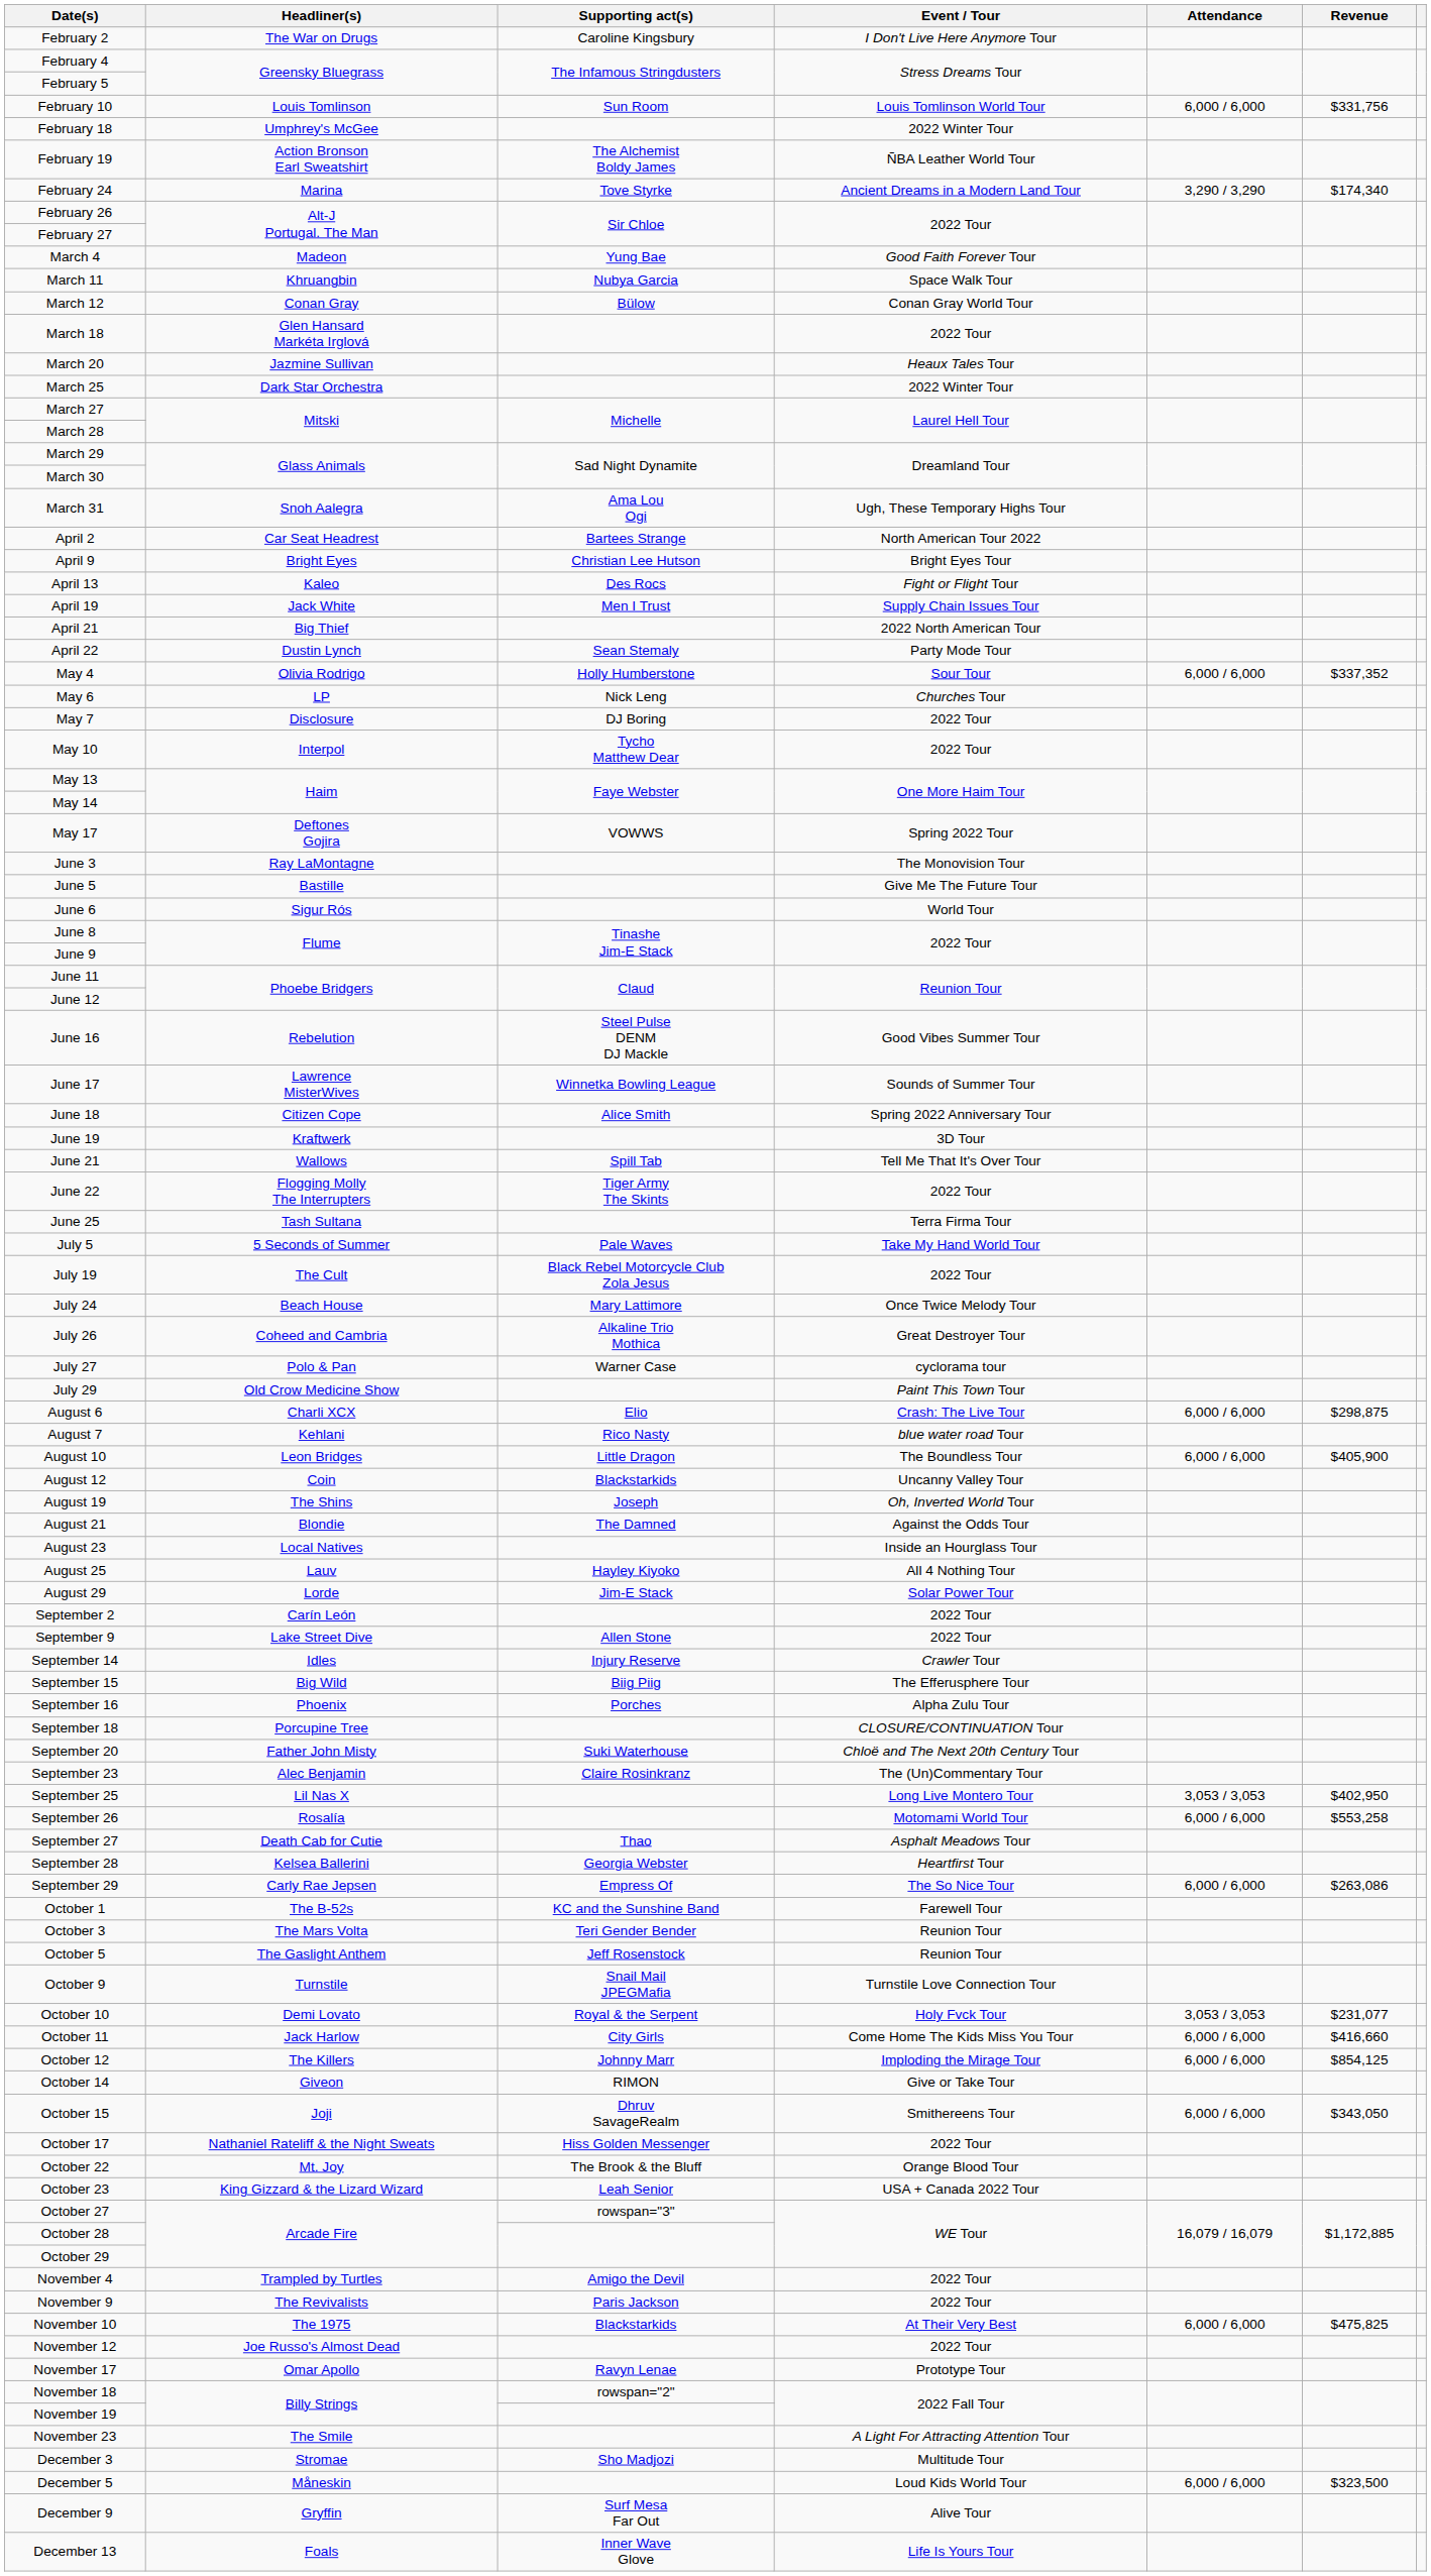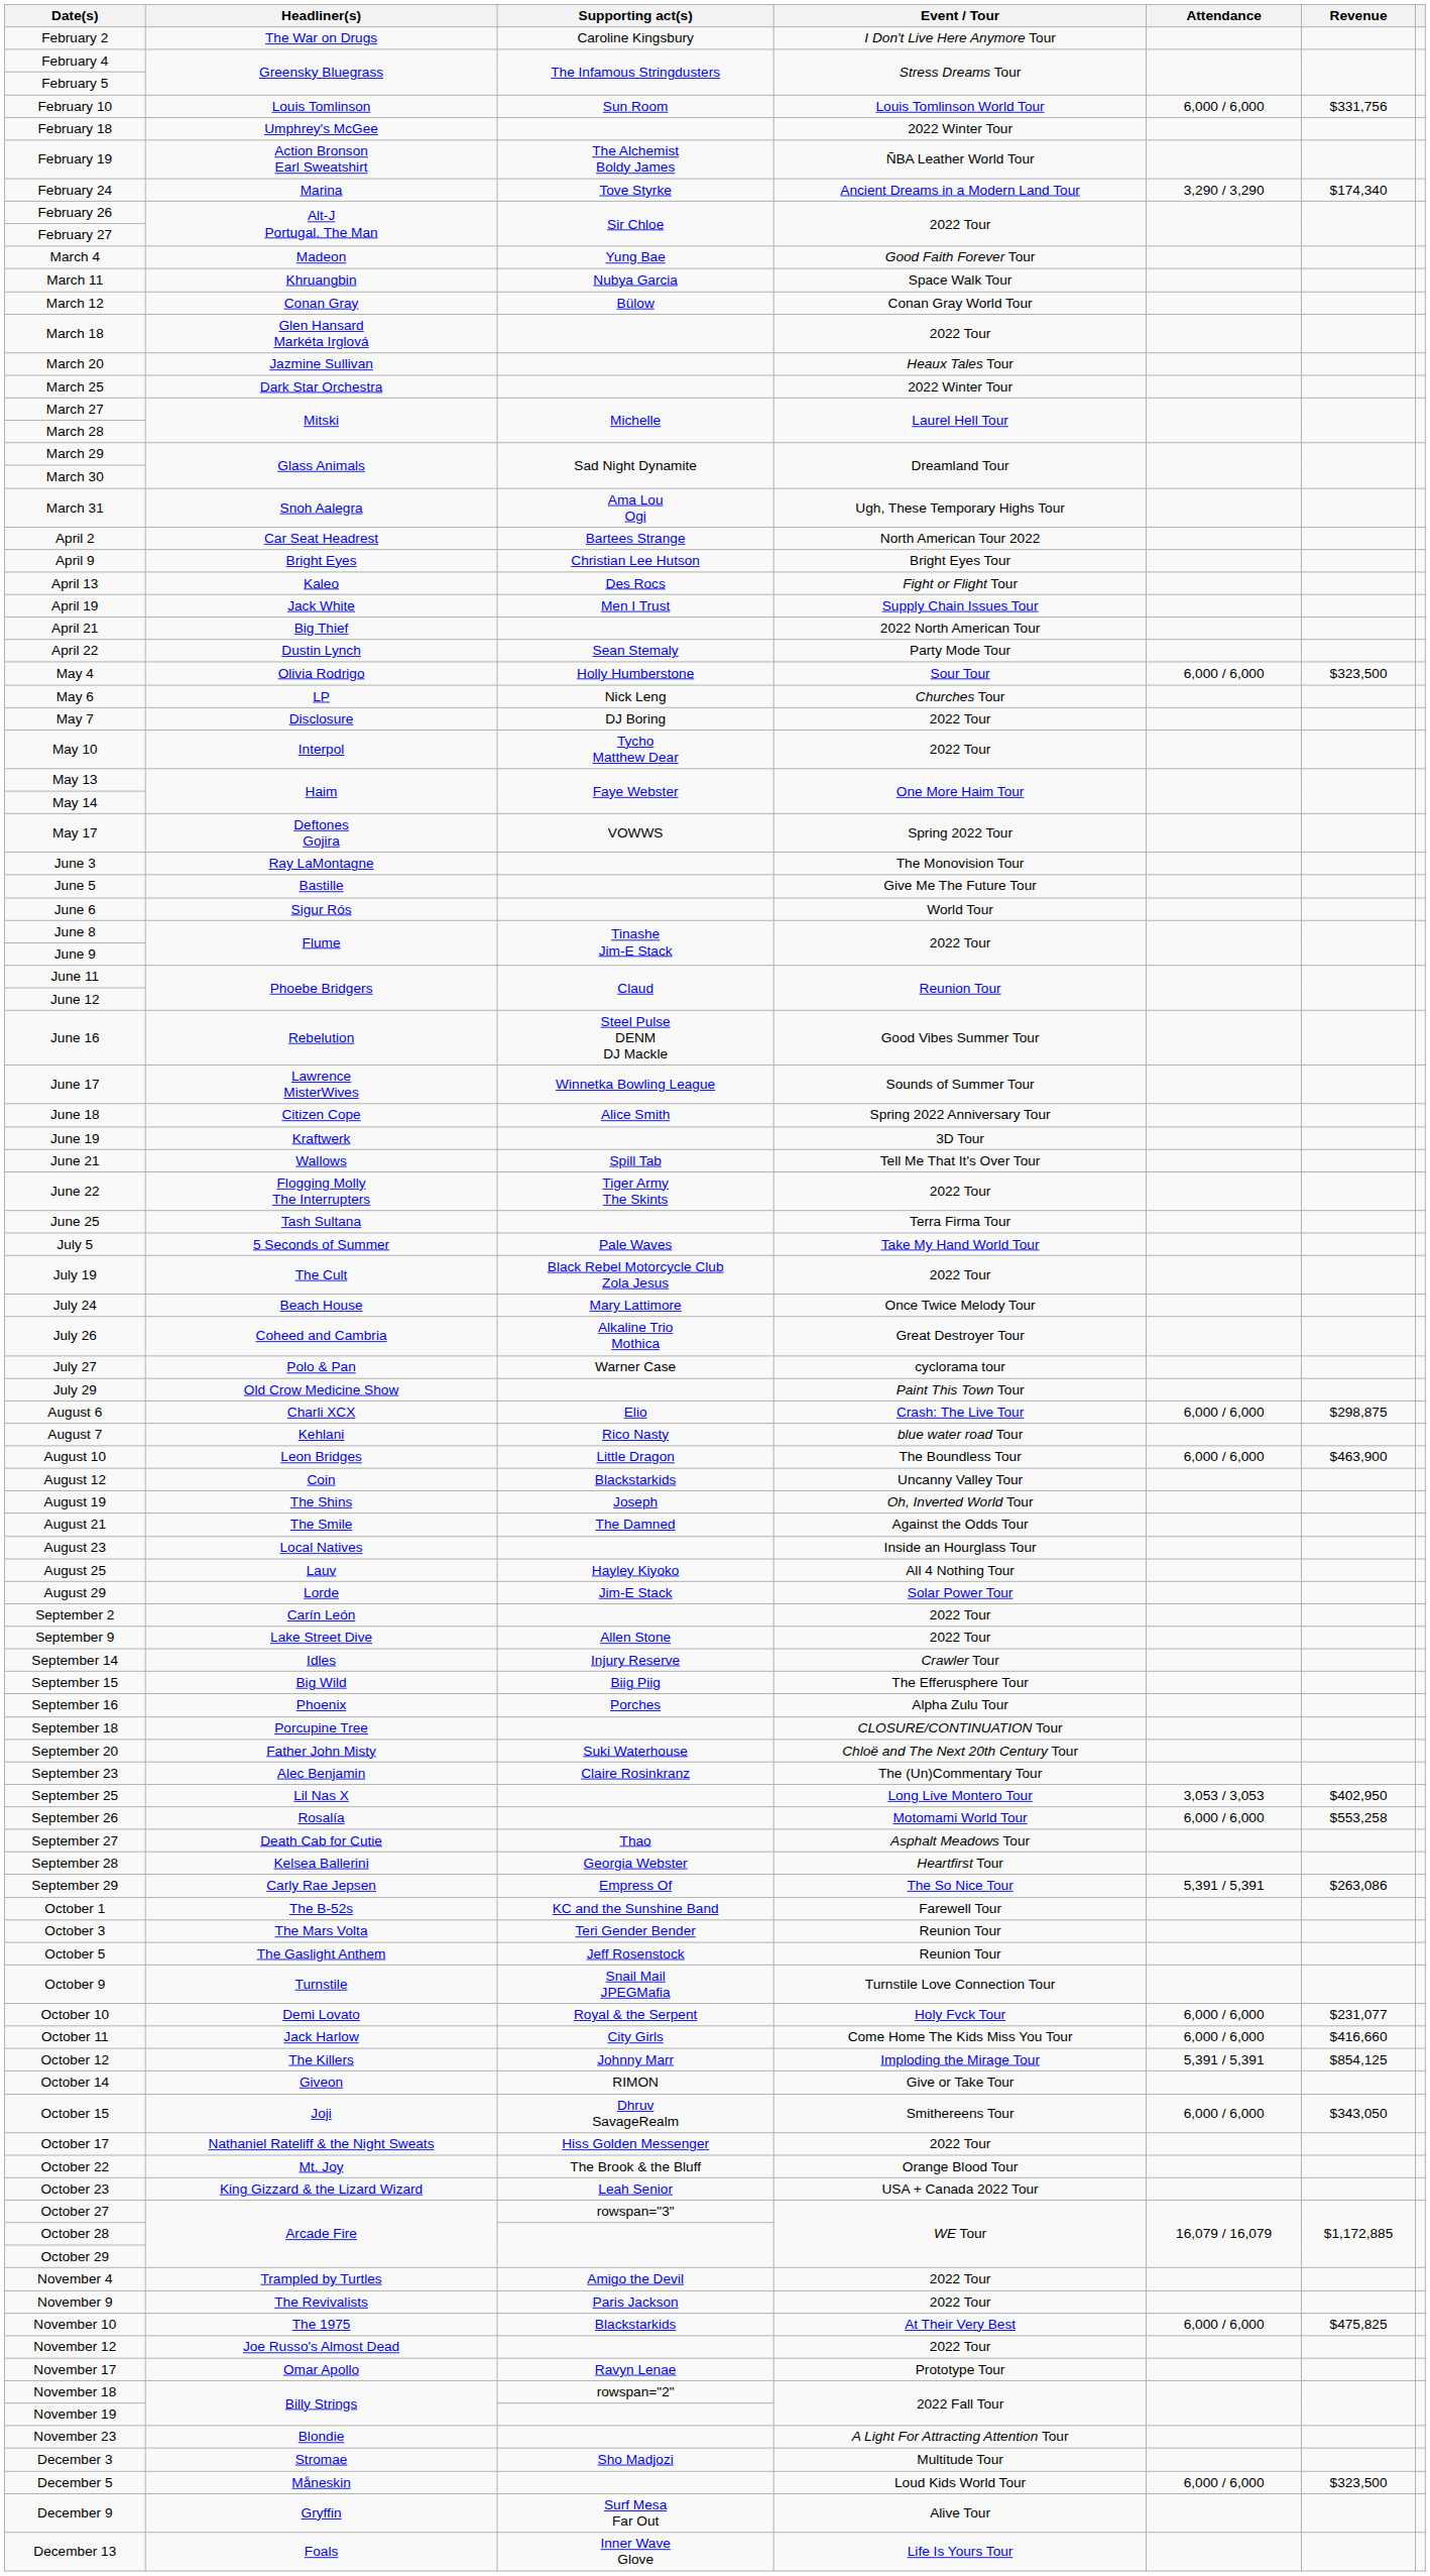May 4 | Revenue: $337,352 -> $323,500
August 10 | Revenue: $405,900 -> $463,900
August 21 | Headliner(s): Blondie -> The Smile
September 29 | Attendance: 6,000 / 6,000 -> 5,391 / 5,391
October 10 | Attendance: 3,053 / 3,053 -> 6,000 / 6,000
October 12 | Attendance: 6,000 / 6,000 -> 5,391 / 5,391
November 23 | Headliner(s): The Smile -> Blondie
